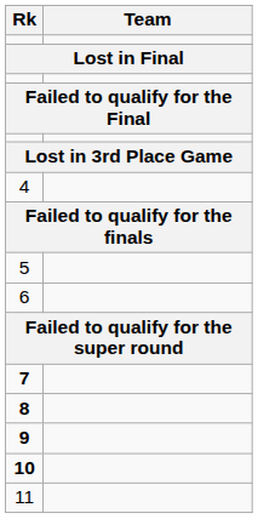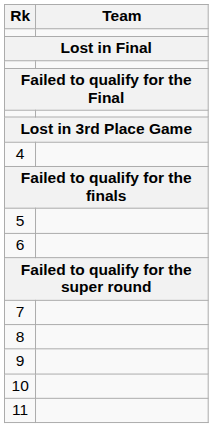7 | Rk: bold -> normal
8 | Rk: bold -> normal
9 | Rk: bold -> normal
10 | Rk: bold -> normal
